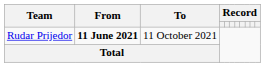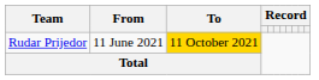Rudar Prijedor | From: bold -> normal
Rudar Prijedor | To: no background -> gold background
